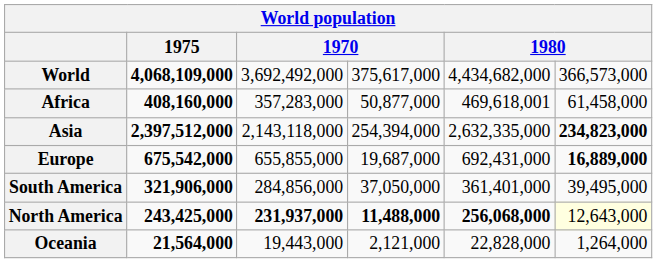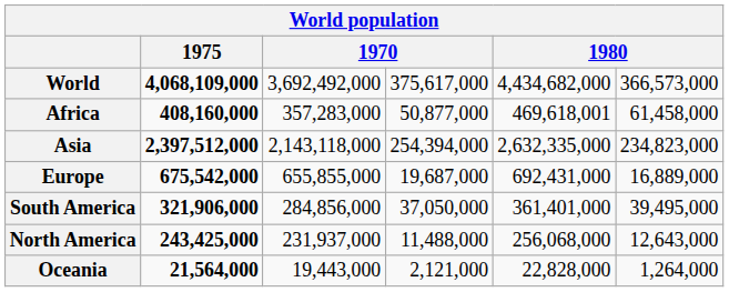Asia | column 6: bold -> normal
Europe | column 6: bold -> normal
North America | column 3: bold -> normal
North America | column 4: bold -> normal
North America | column 5: bold -> normal
North America | column 6: lightyellow background -> no background
